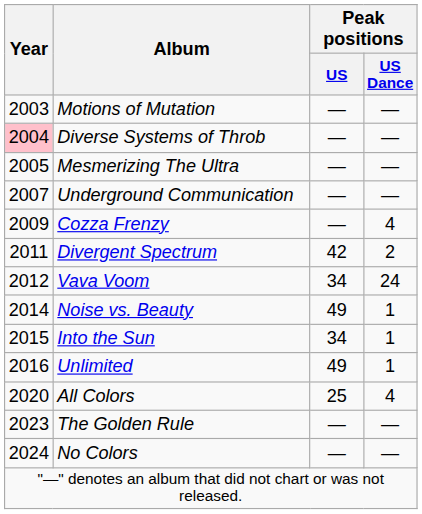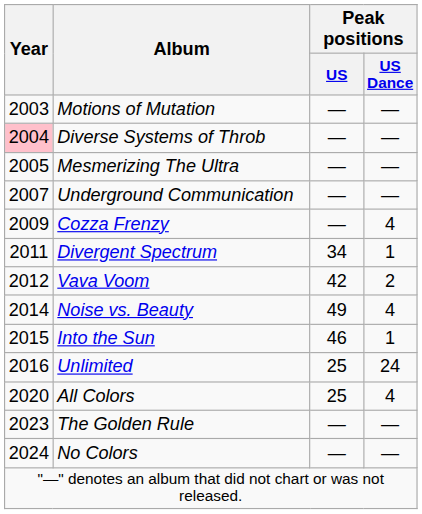Divergent Spectrum | Peak positions / US: 42 -> 34
Divergent Spectrum | Peak positions / US Dance: 2 -> 1
Vava Voom | Peak positions / US: 34 -> 42
Vava Voom | Peak positions / US Dance: 24 -> 2
Noise vs. Beauty | Peak positions / US Dance: 1 -> 4
Into the Sun | Peak positions / US: 34 -> 46
Unlimited | Peak positions / US: 49 -> 25
Unlimited | Peak positions / US Dance: 1 -> 24
